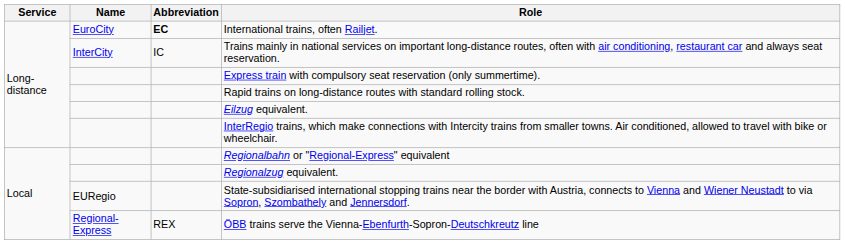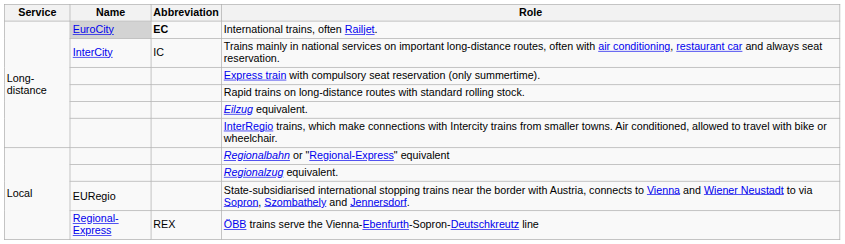International trains, often Railjet. | Name: no background -> lightgrey background
